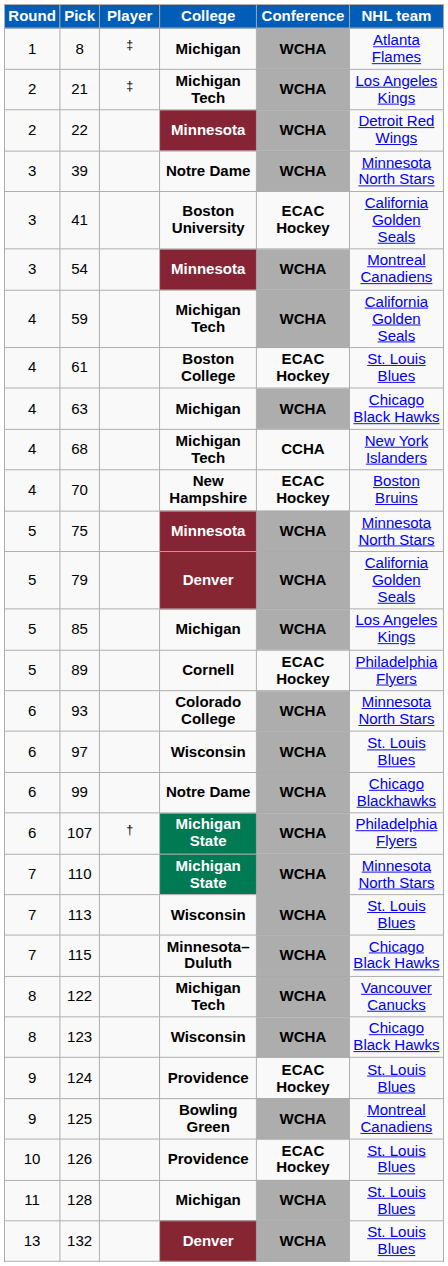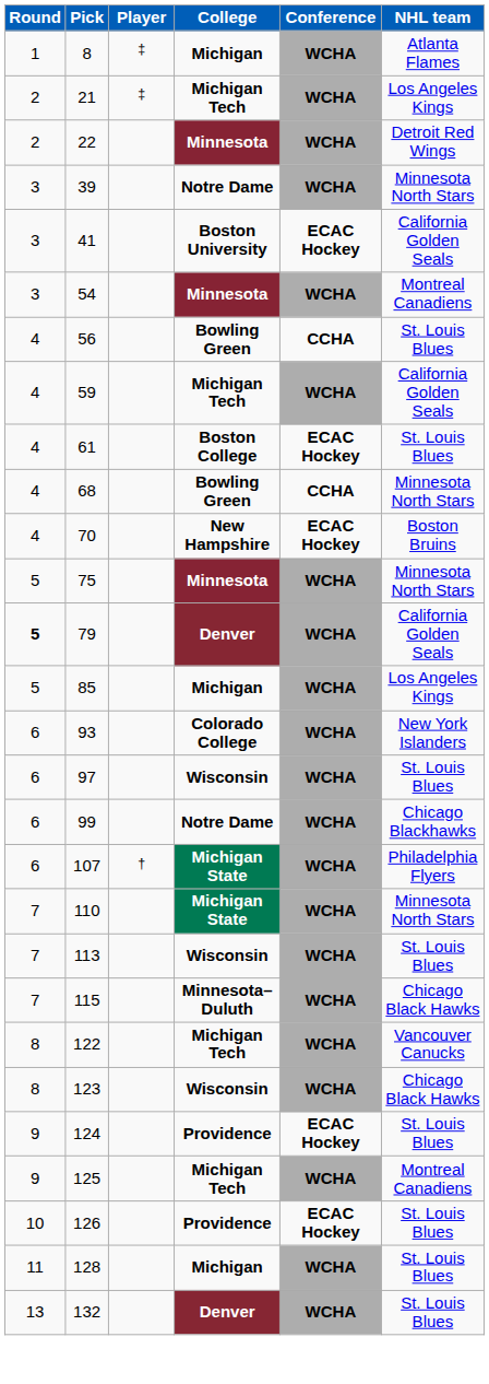+ row: 4 | 56 | Bowling Green | CCHA | St. Louis Blues
- row: 4 | 63 | Michigan | WCHA | Chicago Black Hawks
68 | College: Michigan Tech -> Bowling Green
68 | NHL team: New York Islanders -> Minnesota North Stars
79 | Round: normal -> bold
- row: 5 | 89 | Cornell | ECAC Hockey | Philadelphia Flyers
93 | NHL team: Minnesota North Stars -> New York Islanders
125 | College: Bowling Green -> Michigan Tech
